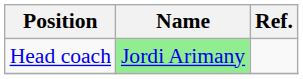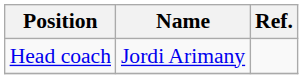Head coach | Name: lightgreen background -> no background
